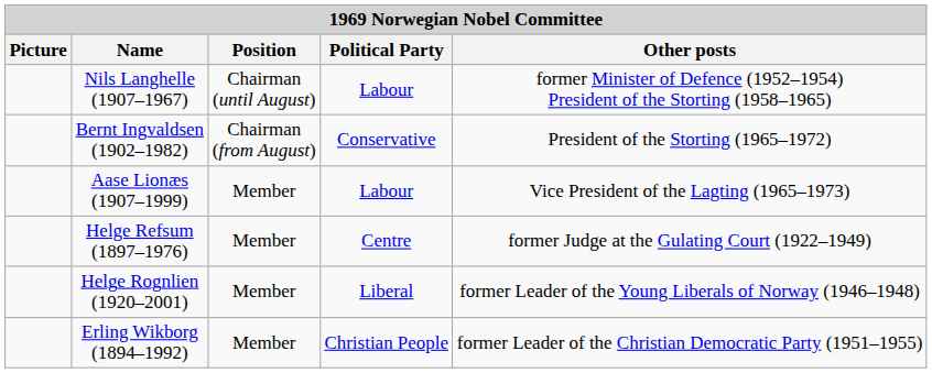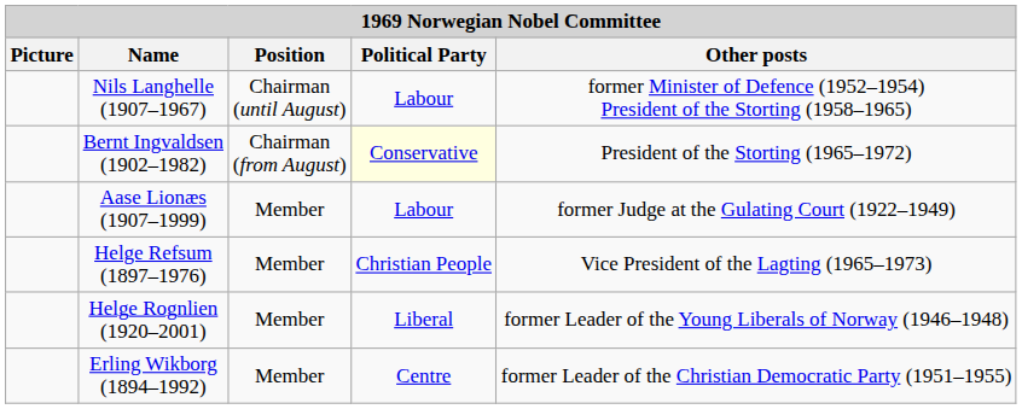Bernt Ingvaldsen (1902–1982) | Political Party: no background -> lightyellow background
Aase Lionæs (1907–1999) | Other posts: Vice President of the Lagting (1965–1973) -> former Judge at the Gulating Court (1922–1949)
Helge Refsum (1897–1976) | Political Party: Centre -> Christian People
Helge Refsum (1897–1976) | Other posts: former Judge at the Gulating Court (1922–1949) -> Vice President of the Lagting (1965–1973)
Erling Wikborg (1894–1992) | Political Party: Christian People -> Centre
